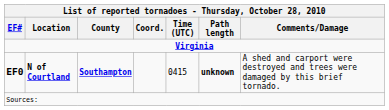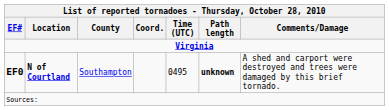EF0 | County: bold -> normal
EF0 | Time (UTC): 0415 -> 0495
